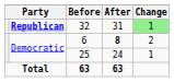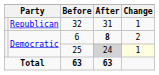32 | column 2: bold -> normal
32 | Change: lightgreen background -> no background
25 | After: no background -> lightgrey background
25 | Change: no background -> lightyellow background
